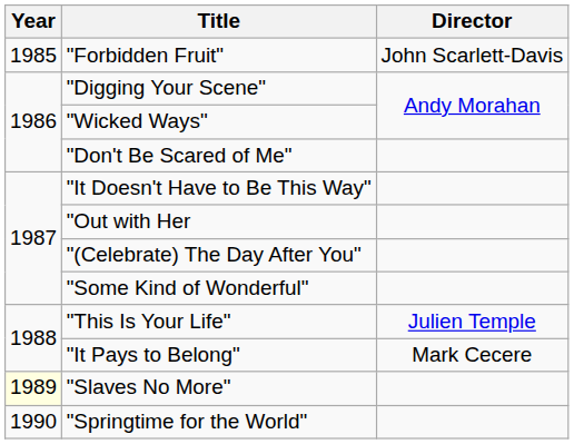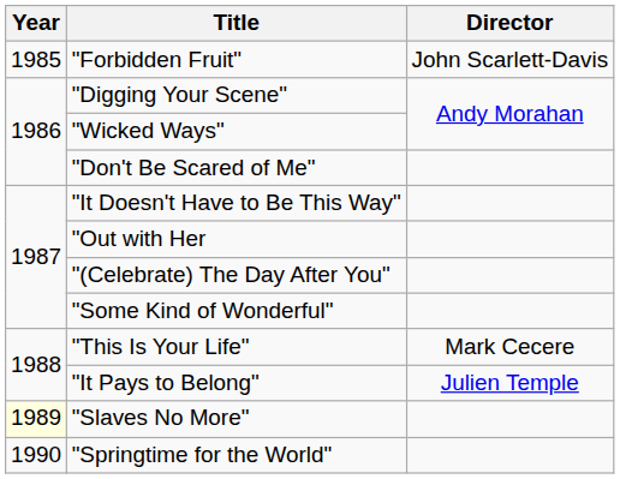"This Is Your Life" | Director: Julien Temple -> Mark Cecere
"It Pays to Belong" | Director: Mark Cecere -> Julien Temple
